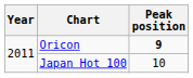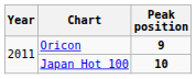Japan Hot 100 | Peak position: normal -> bold
